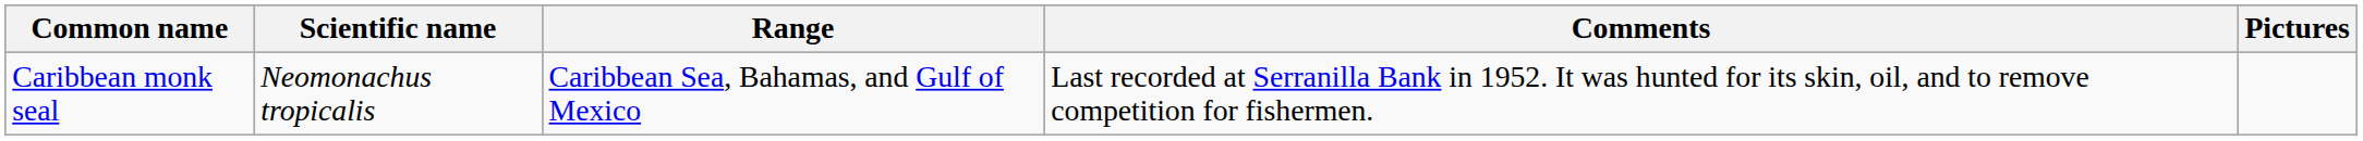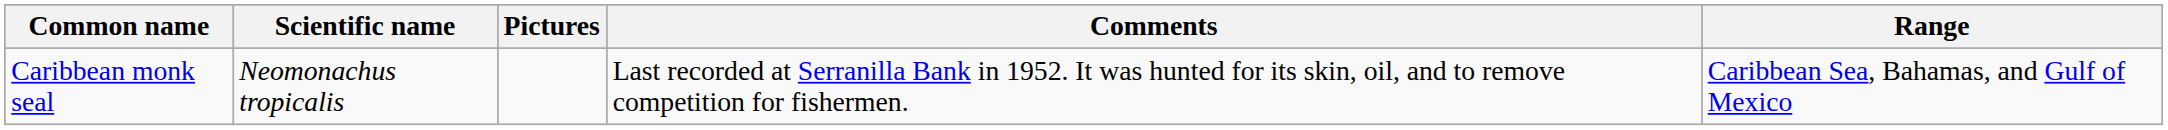columns swapped: Range <-> Pictures
